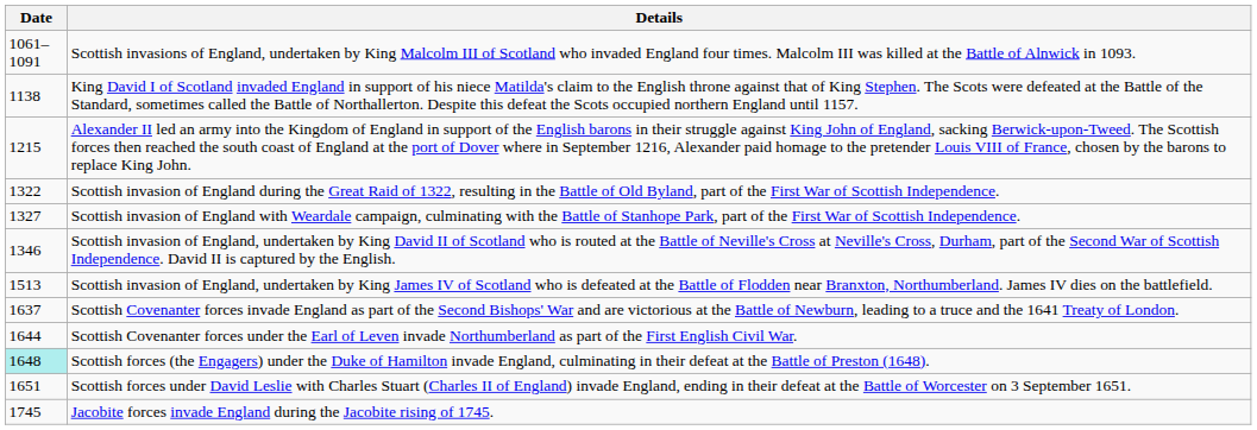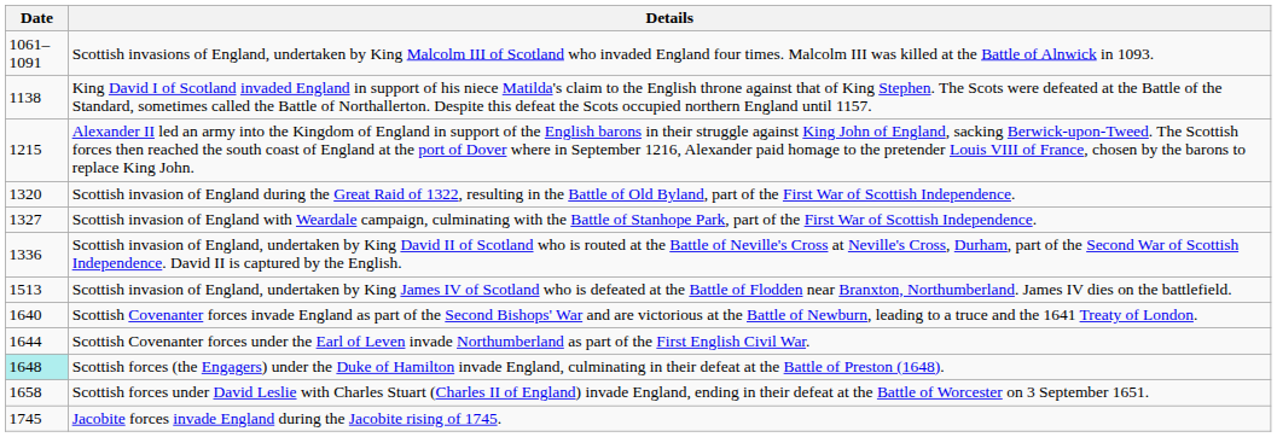row 5 | Date: 1322 -> 1320
row 7 | Date: 1346 -> 1336
row 9 | Date: 1637 -> 1640
row 12 | Date: 1651 -> 1658
